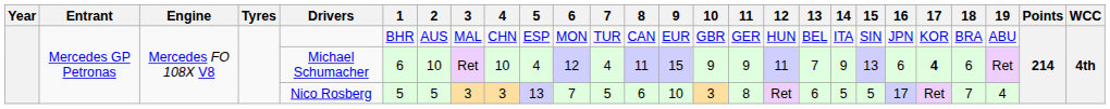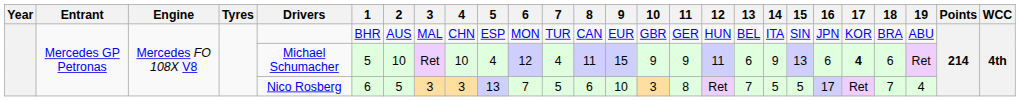row 3 | 1: 6 -> 5
row 3 | 13: 7 -> 6
row 4 | 1: 5 -> 6
row 4 | 13: 6 -> 7
